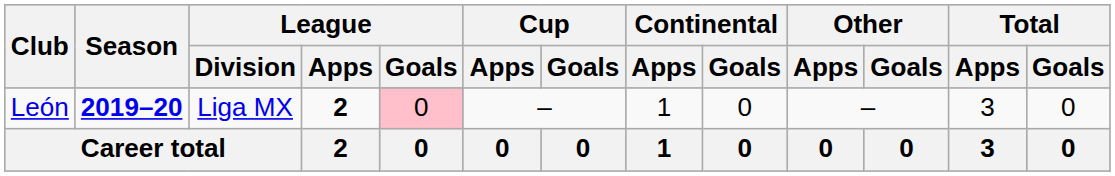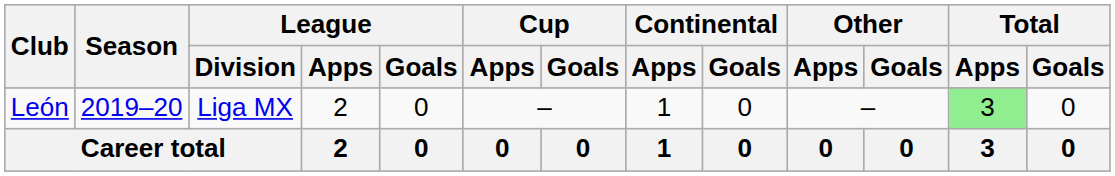León | Season: bold -> normal
León | League / Apps: bold -> normal
León | League / Goals: pink background -> no background
León | Total / Apps: no background -> lightgreen background
